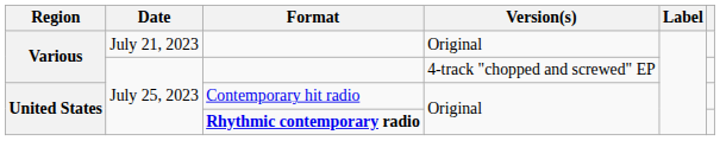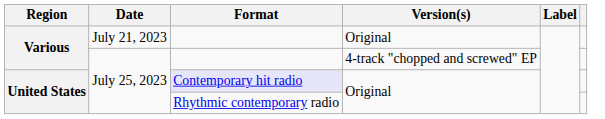Contemporary hit radio | Format: no background -> lavender background
Rhythmic contemporary radio | Format: bold -> normal
